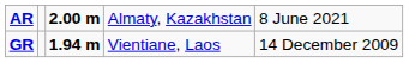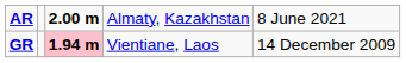GR | column 3: no background -> pink background
